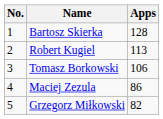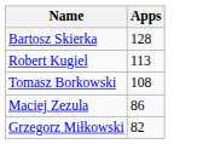- column: No. | 1 | 2 | 3 | 4 | 5
Tomasz Borkowski | Apps: 106 -> 108
